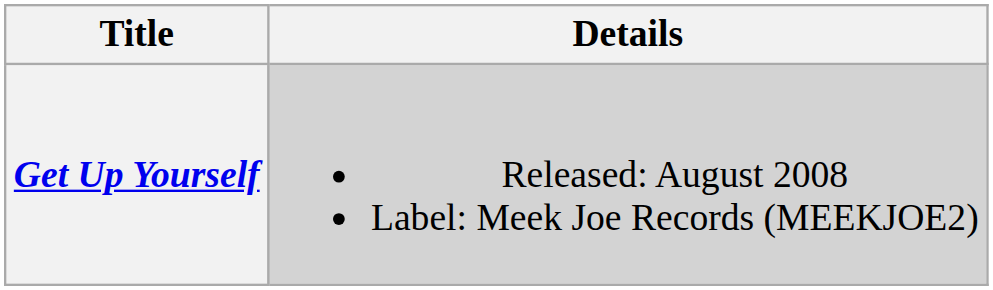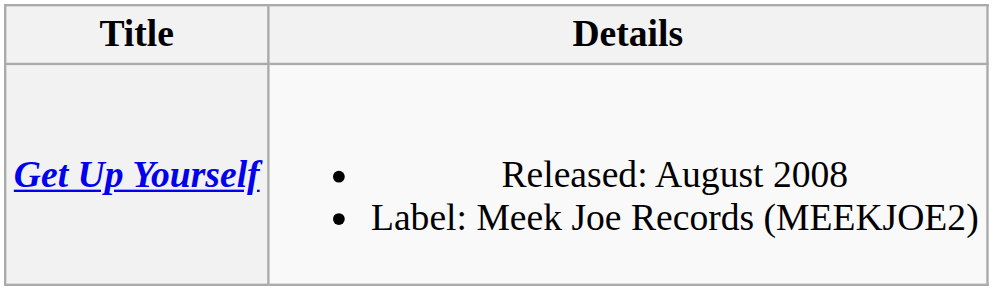Get Up Yourself | Details: lightgrey background -> no background
